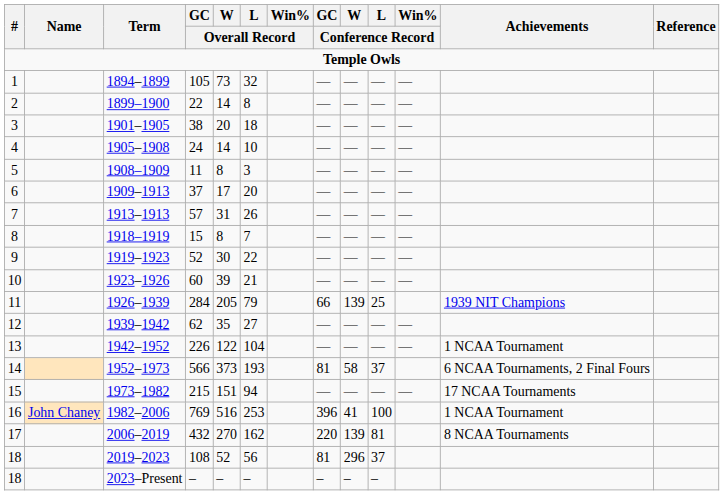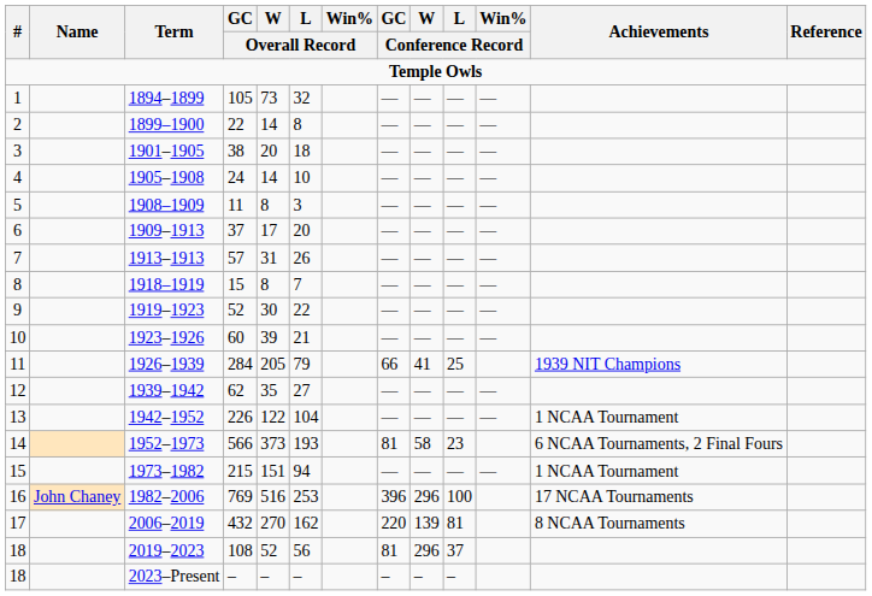1926–1939 | W / Conference Record: 139 -> 41
1952–1973 | L / Conference Record: 37 -> 23
1973–1982 | Achievements: 17 NCAA Tournaments -> 1 NCAA Tournament
1982–2006 | W / Conference Record: 41 -> 296
1982–2006 | Achievements: 1 NCAA Tournament -> 17 NCAA Tournaments
